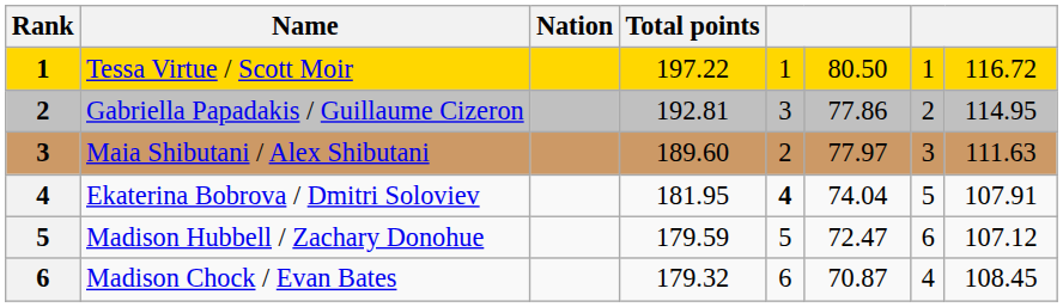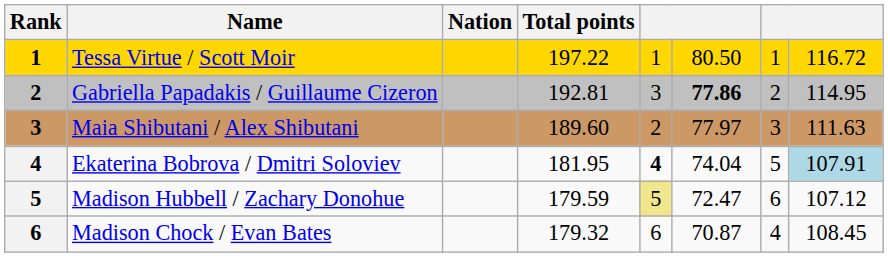Gabriella Papadakis / Guillaume Cizeron | column 6: normal -> bold
Ekaterina Bobrova / Dmitri Soloviev | column 8: no background -> lightblue background
Madison Hubbell / Zachary Donohue | column 5: no background -> khaki background
